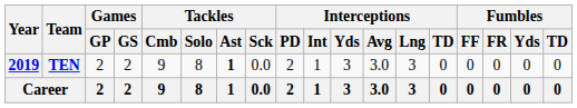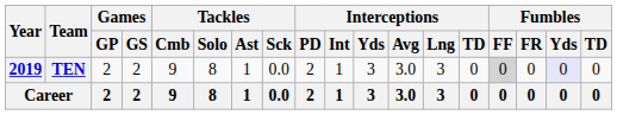TEN | Tackles / Ast: bold -> normal
TEN | Fumbles / FF: no background -> lightgrey background
TEN | Fumbles / Yds: no background -> lavender background
